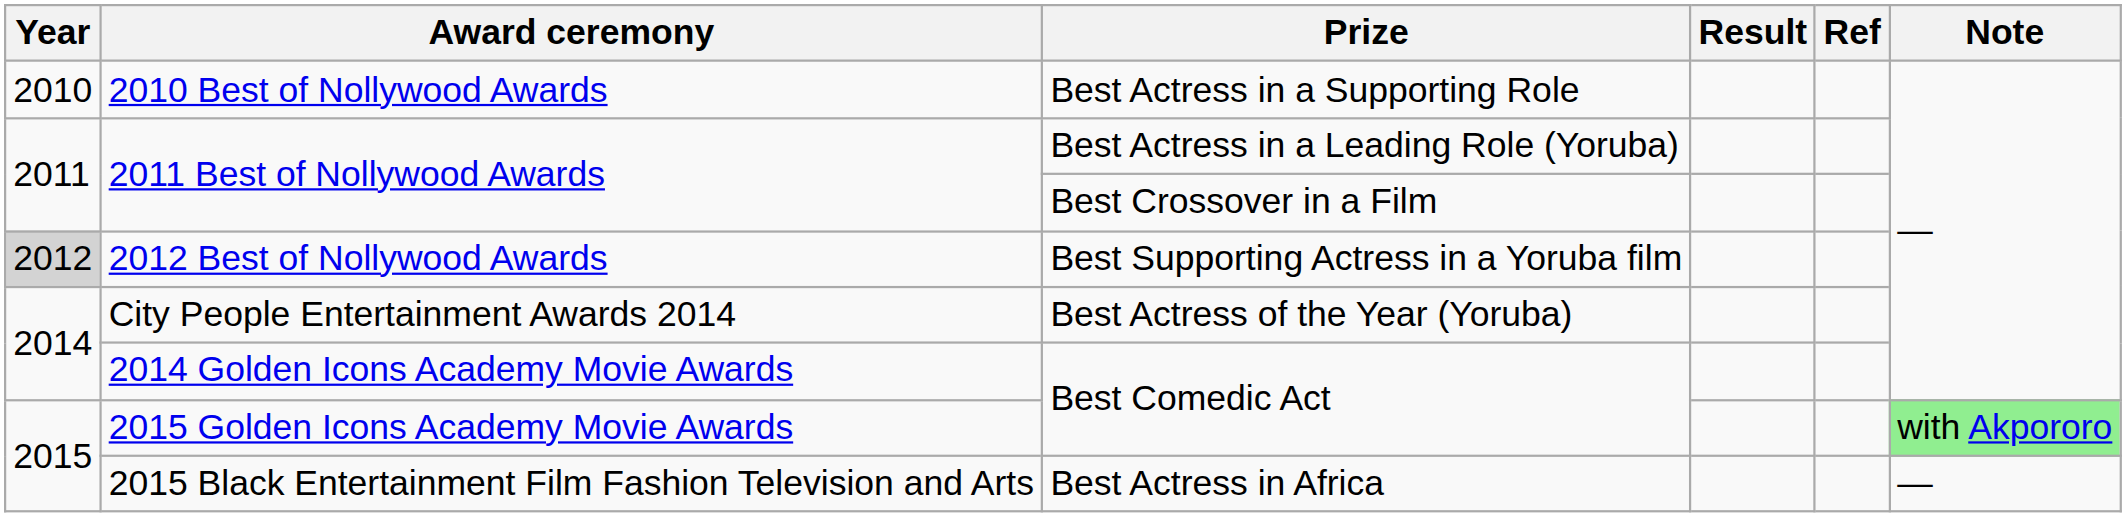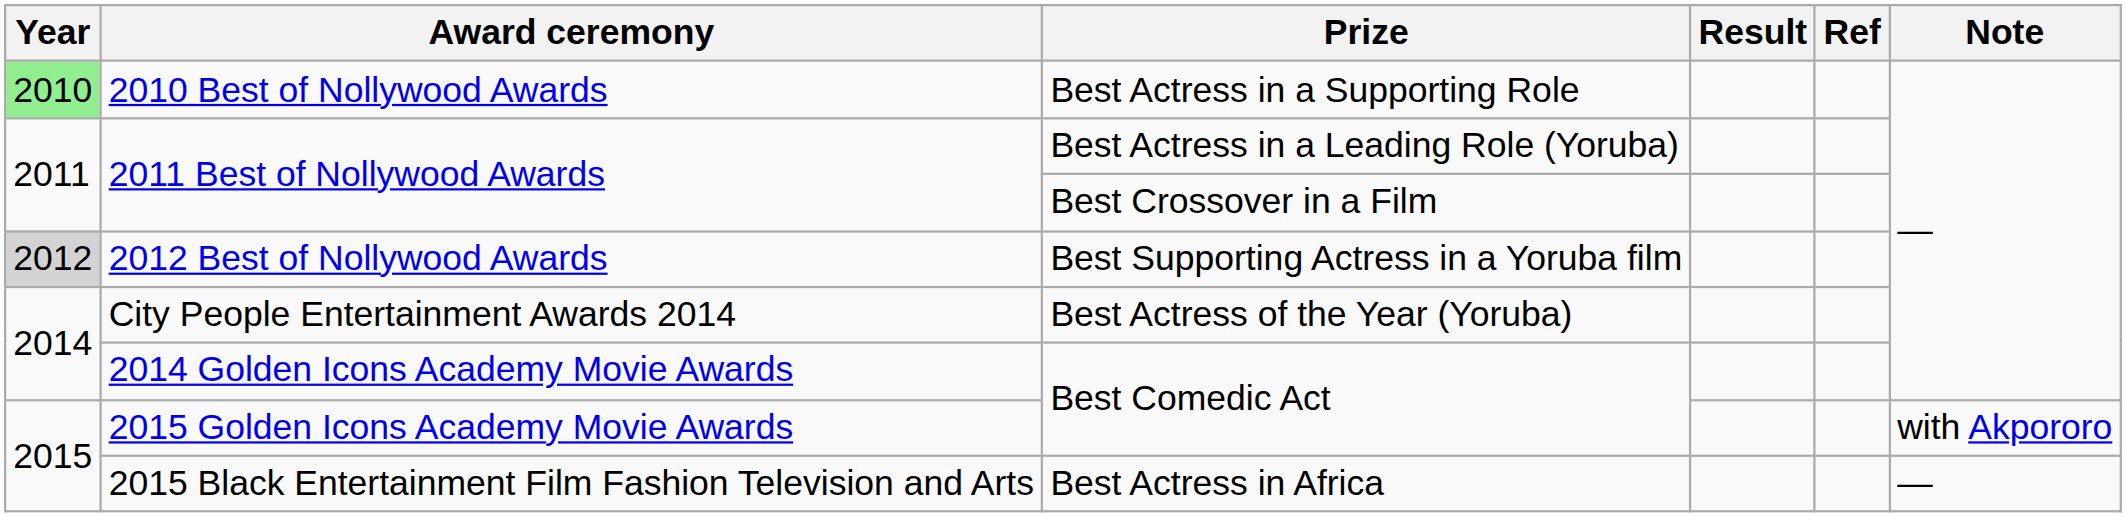2010 Best of Nollywood Awards | Year: no background -> lightgreen background
2015 Golden Icons Academy Movie Awards | Note: lightgreen background -> no background
